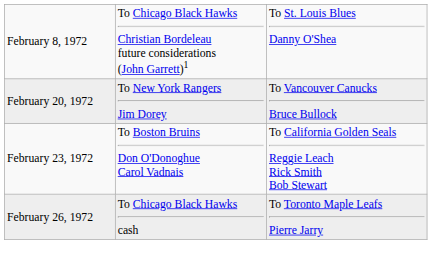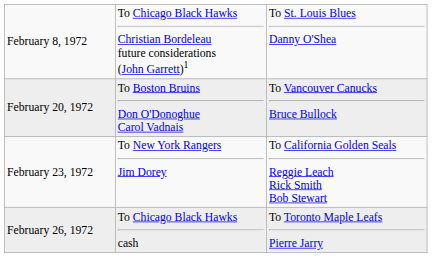February 20, 1972 | column 2: To New York Rangers Jim Dorey -> To Boston Bruins Don O'Donoghue Carol Vadnais
February 23, 1972 | column 2: To Boston Bruins Don O'Donoghue Carol Vadnais -> To New York Rangers Jim Dorey
